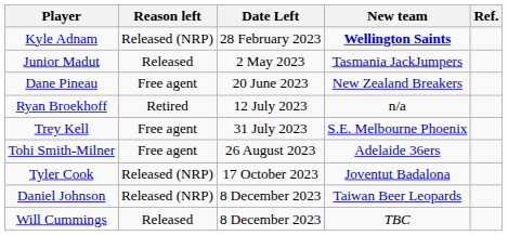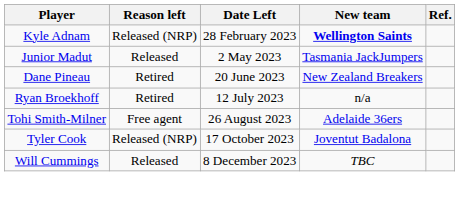Dane Pineau | Reason left: Free agent -> Retired
- row: Trey Kell | Free agent | 31 July 2023 | S.E. Melbourne Phoenix
- row: Daniel Johnson | Released (NRP) | 8 December 2023 | Taiwan Beer Leopards
